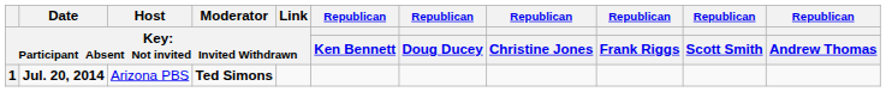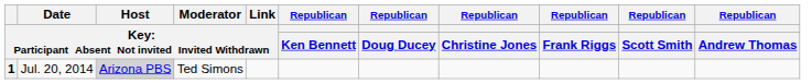1 | column 2: bold -> normal
1 | column 3: no background -> lightgrey background
1 | column 4: bold -> normal
